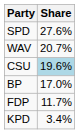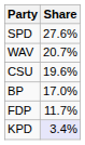CSU | Share: lightblue background -> no background
KPD | Share: no background -> lavender background
